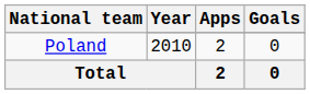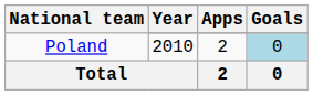2010 | Goals: no background -> lightblue background
